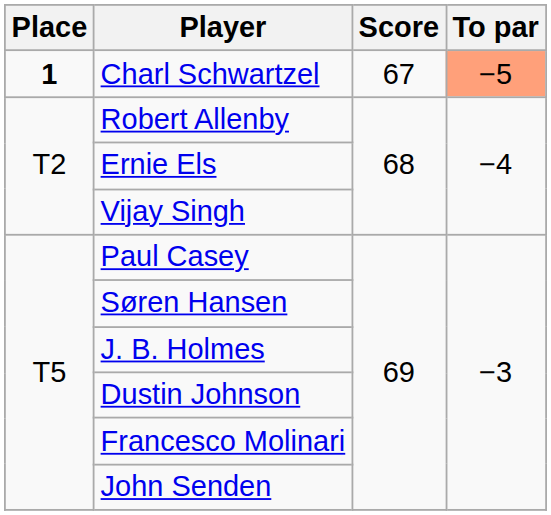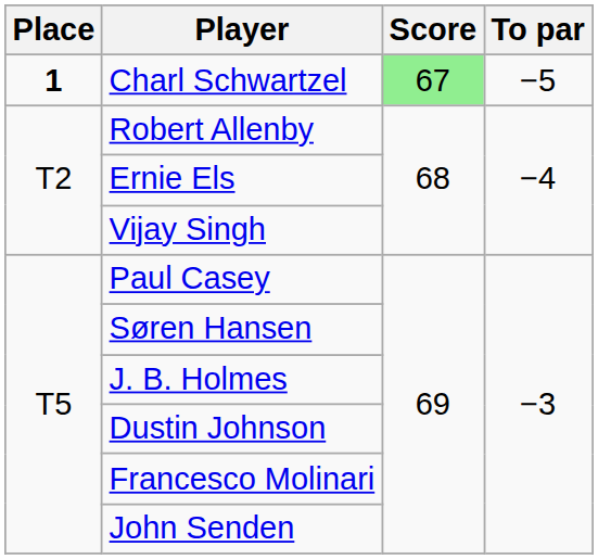Charl Schwartzel | Score: no background -> lightgreen background
Charl Schwartzel | To par: lightsalmon background -> no background
